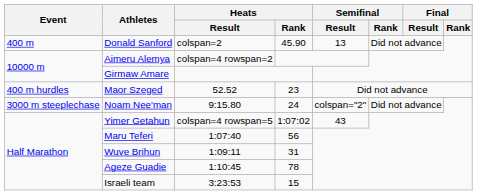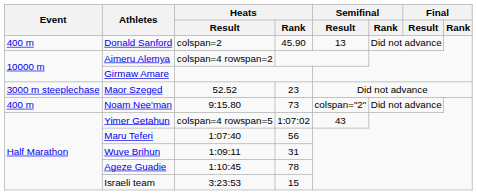Maor Szeged | Event: 400 m hurdles -> 3000 m steeplechase
Noam Nee'man | Event: 3000 m steeplechase -> 400 m
Noam Nee'man | Heats / Rank: 24 -> 73
